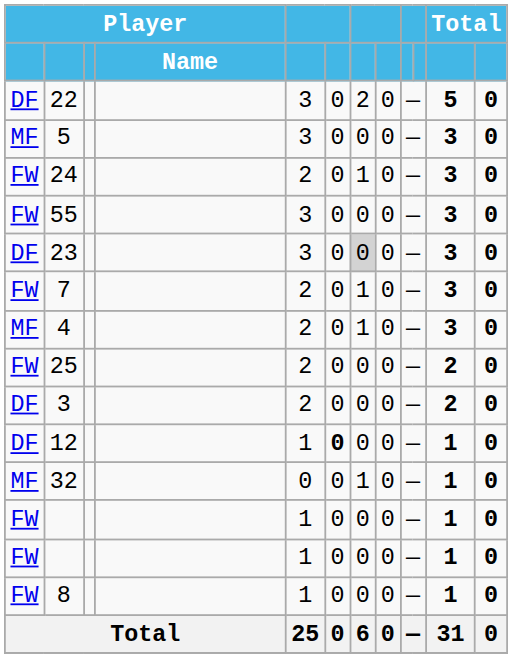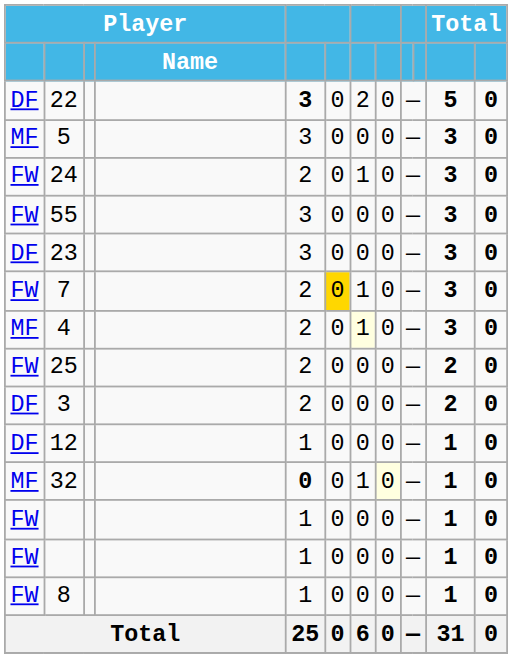22 | column 5: normal -> bold
23 | column 7: lightgrey background -> no background
7 | column 6: no background -> gold background
4 | column 7: no background -> lightyellow background
12 | column 6: bold -> normal
32 | column 5: normal -> bold
32 | column 8: no background -> lightyellow background
